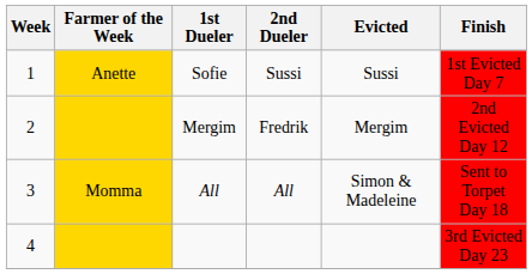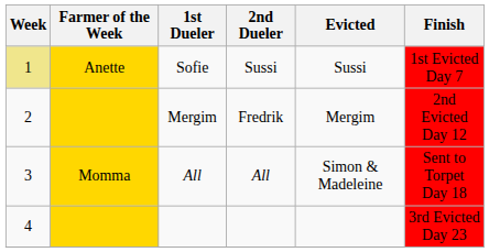Sofie | Week: no background -> khaki background
